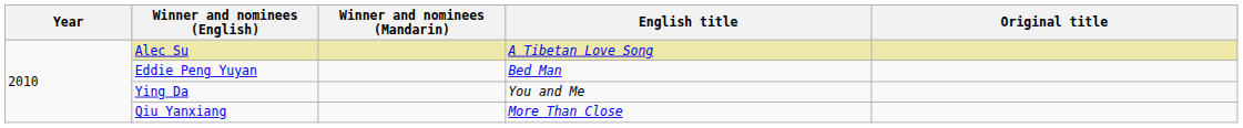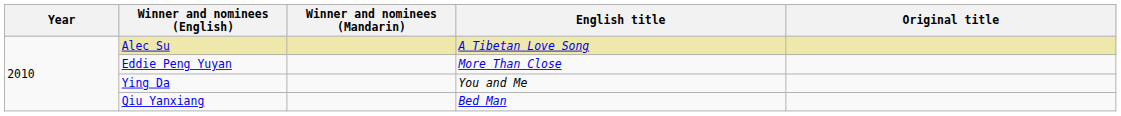Eddie Peng Yuyan | English title: Bed Man -> More Than Close
Qiu Yanxiang | English title: More Than Close -> Bed Man
